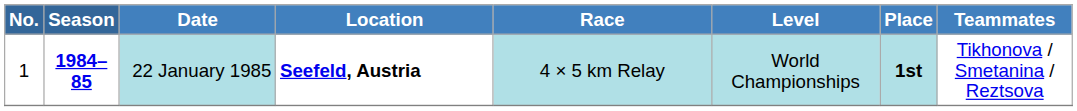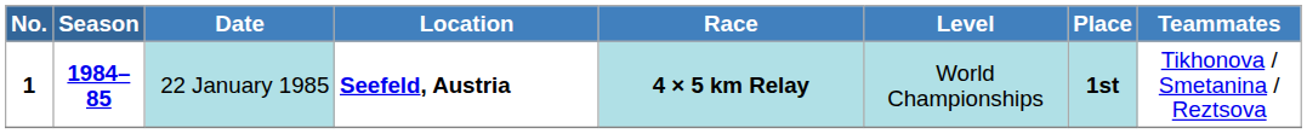22 January 1985 | No.: normal -> bold
22 January 1985 | Race: normal -> bold
